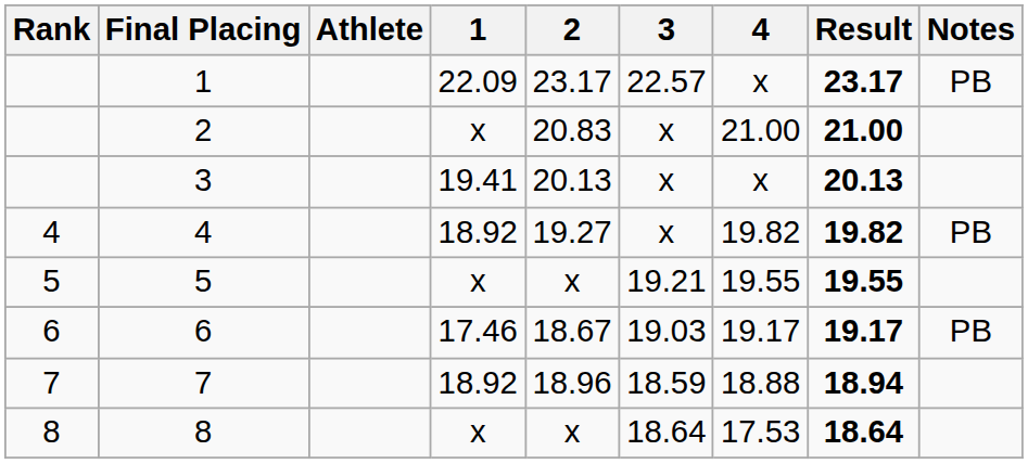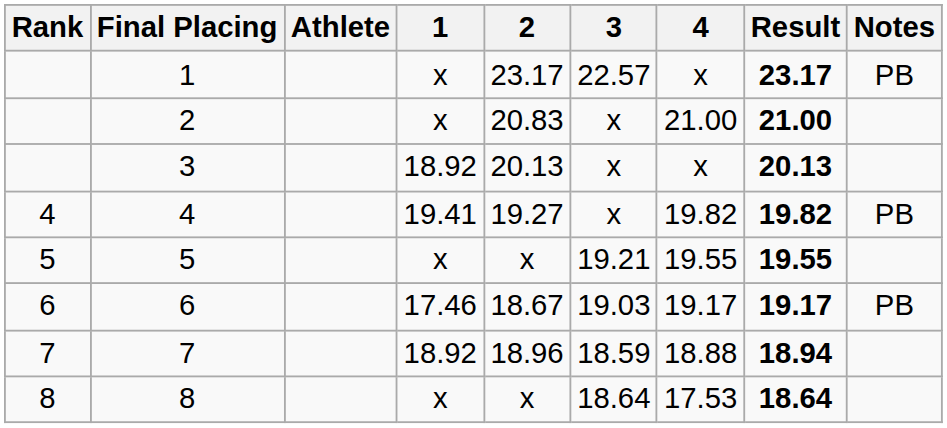row 2 | 1: 22.09 -> x
row 4 | 1: 19.41 -> 18.92
row 5 | 1: 18.92 -> 19.41
